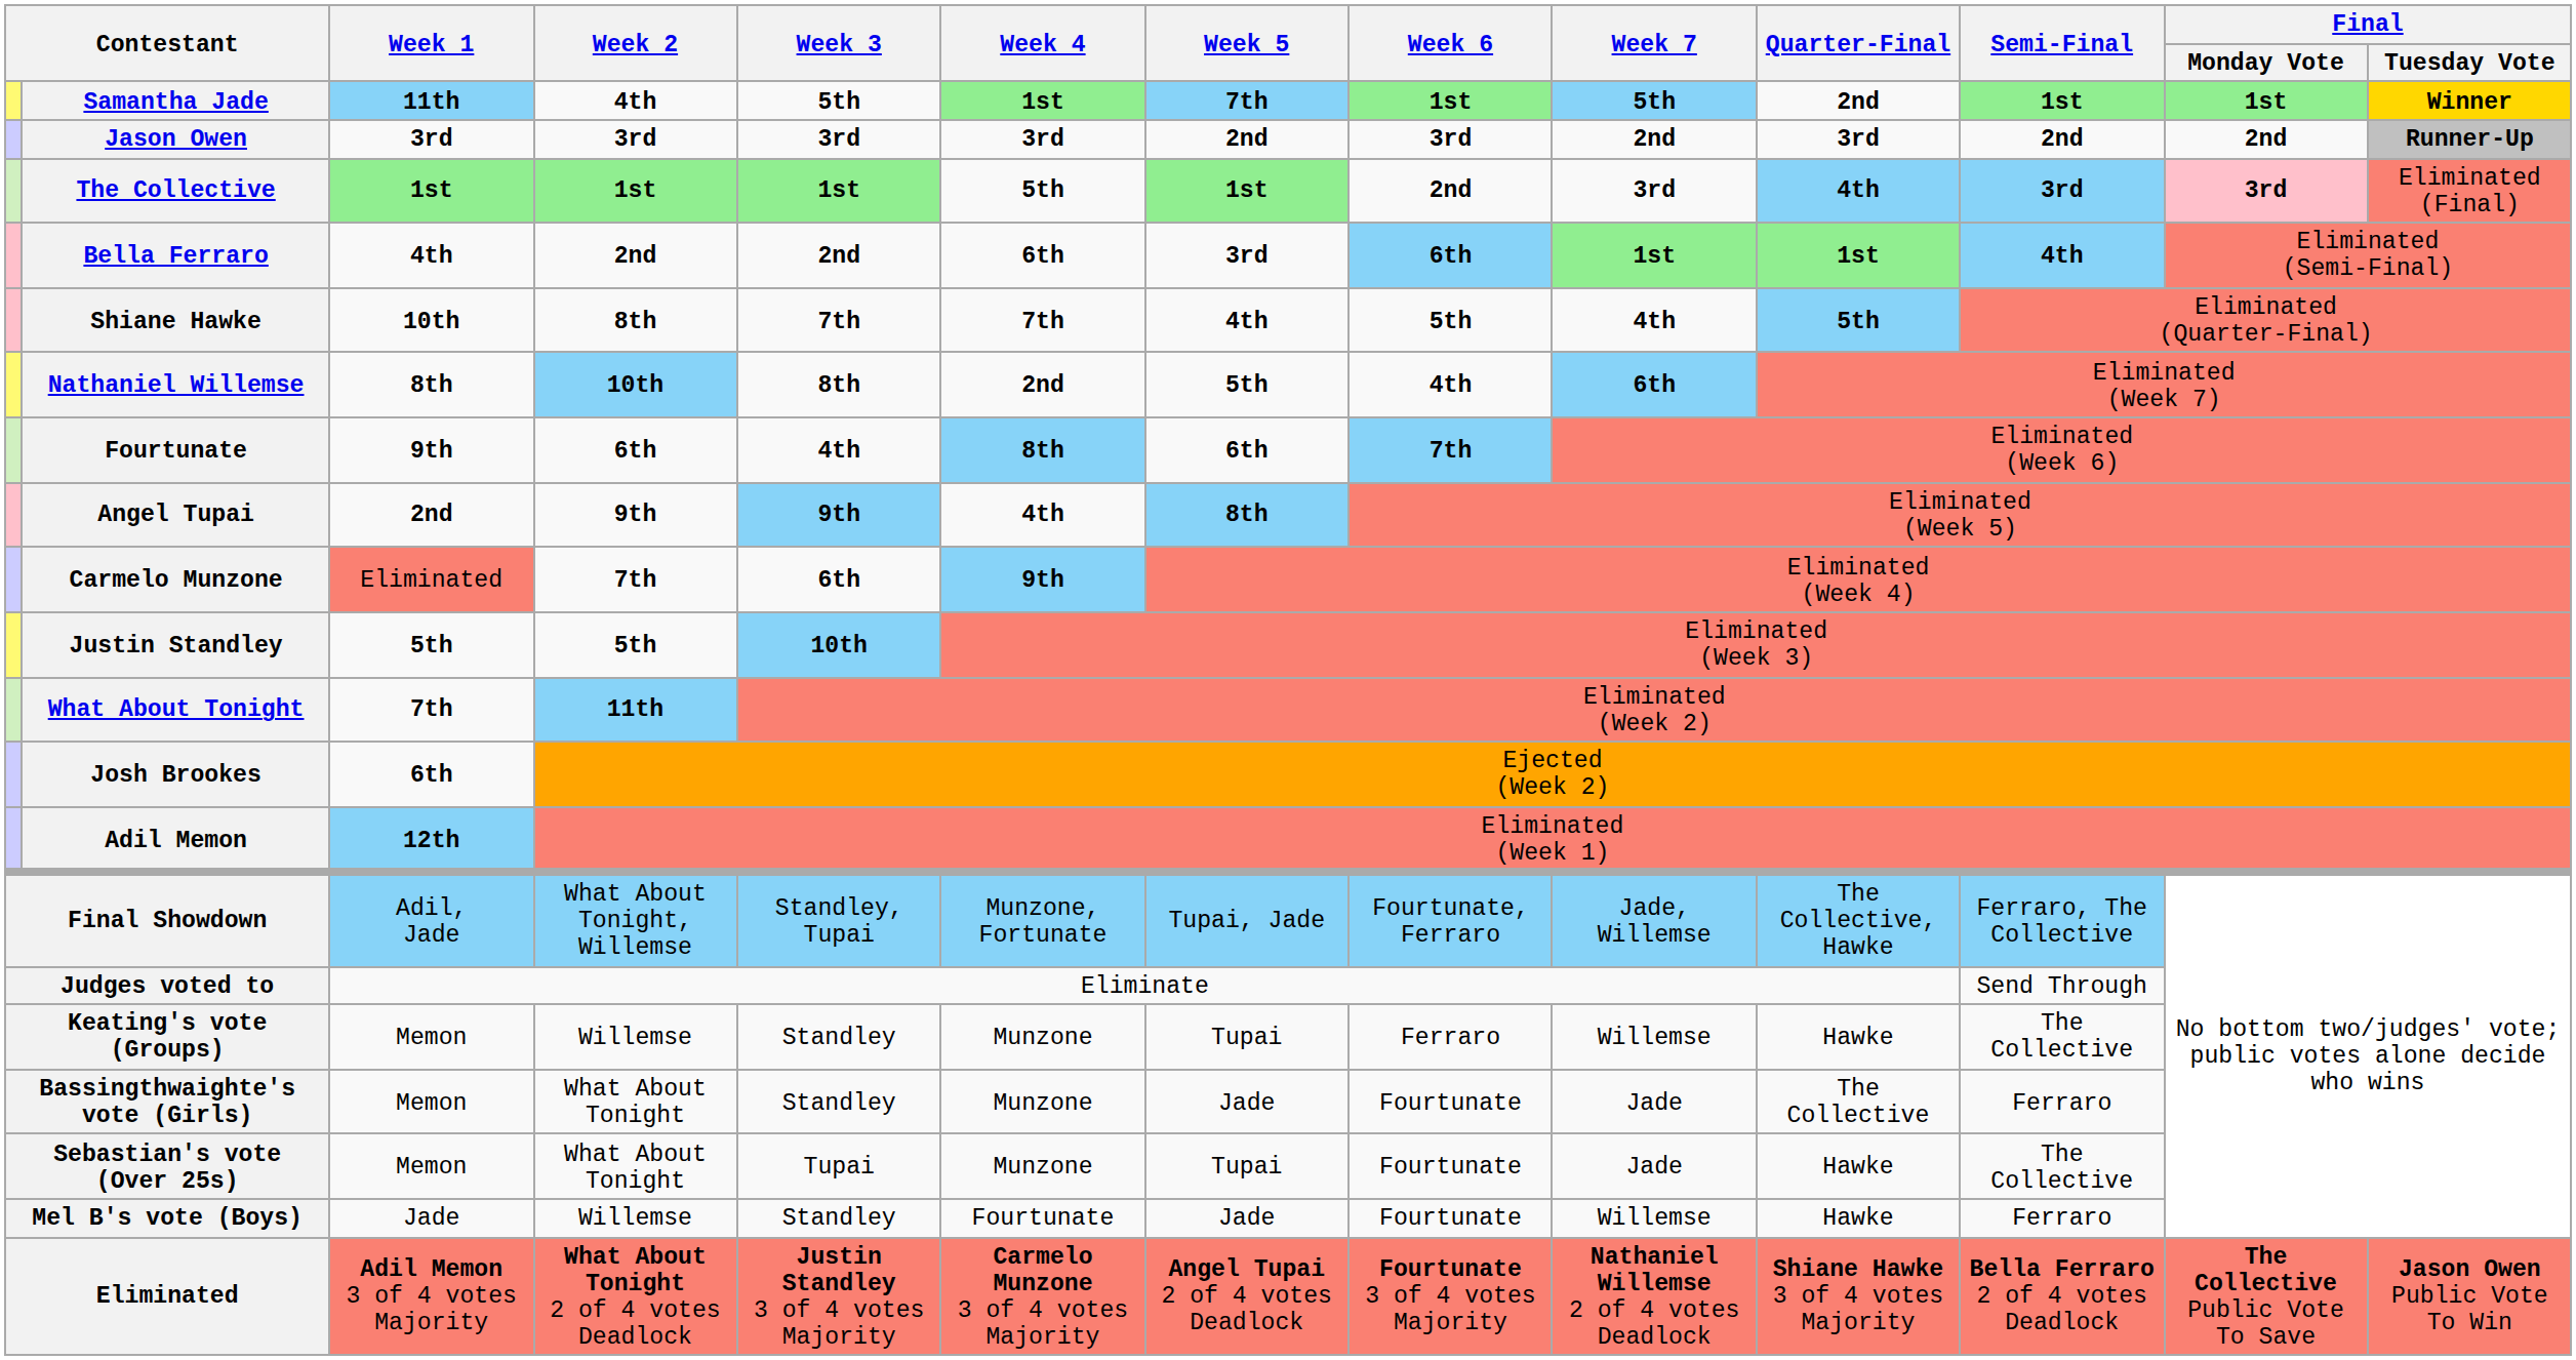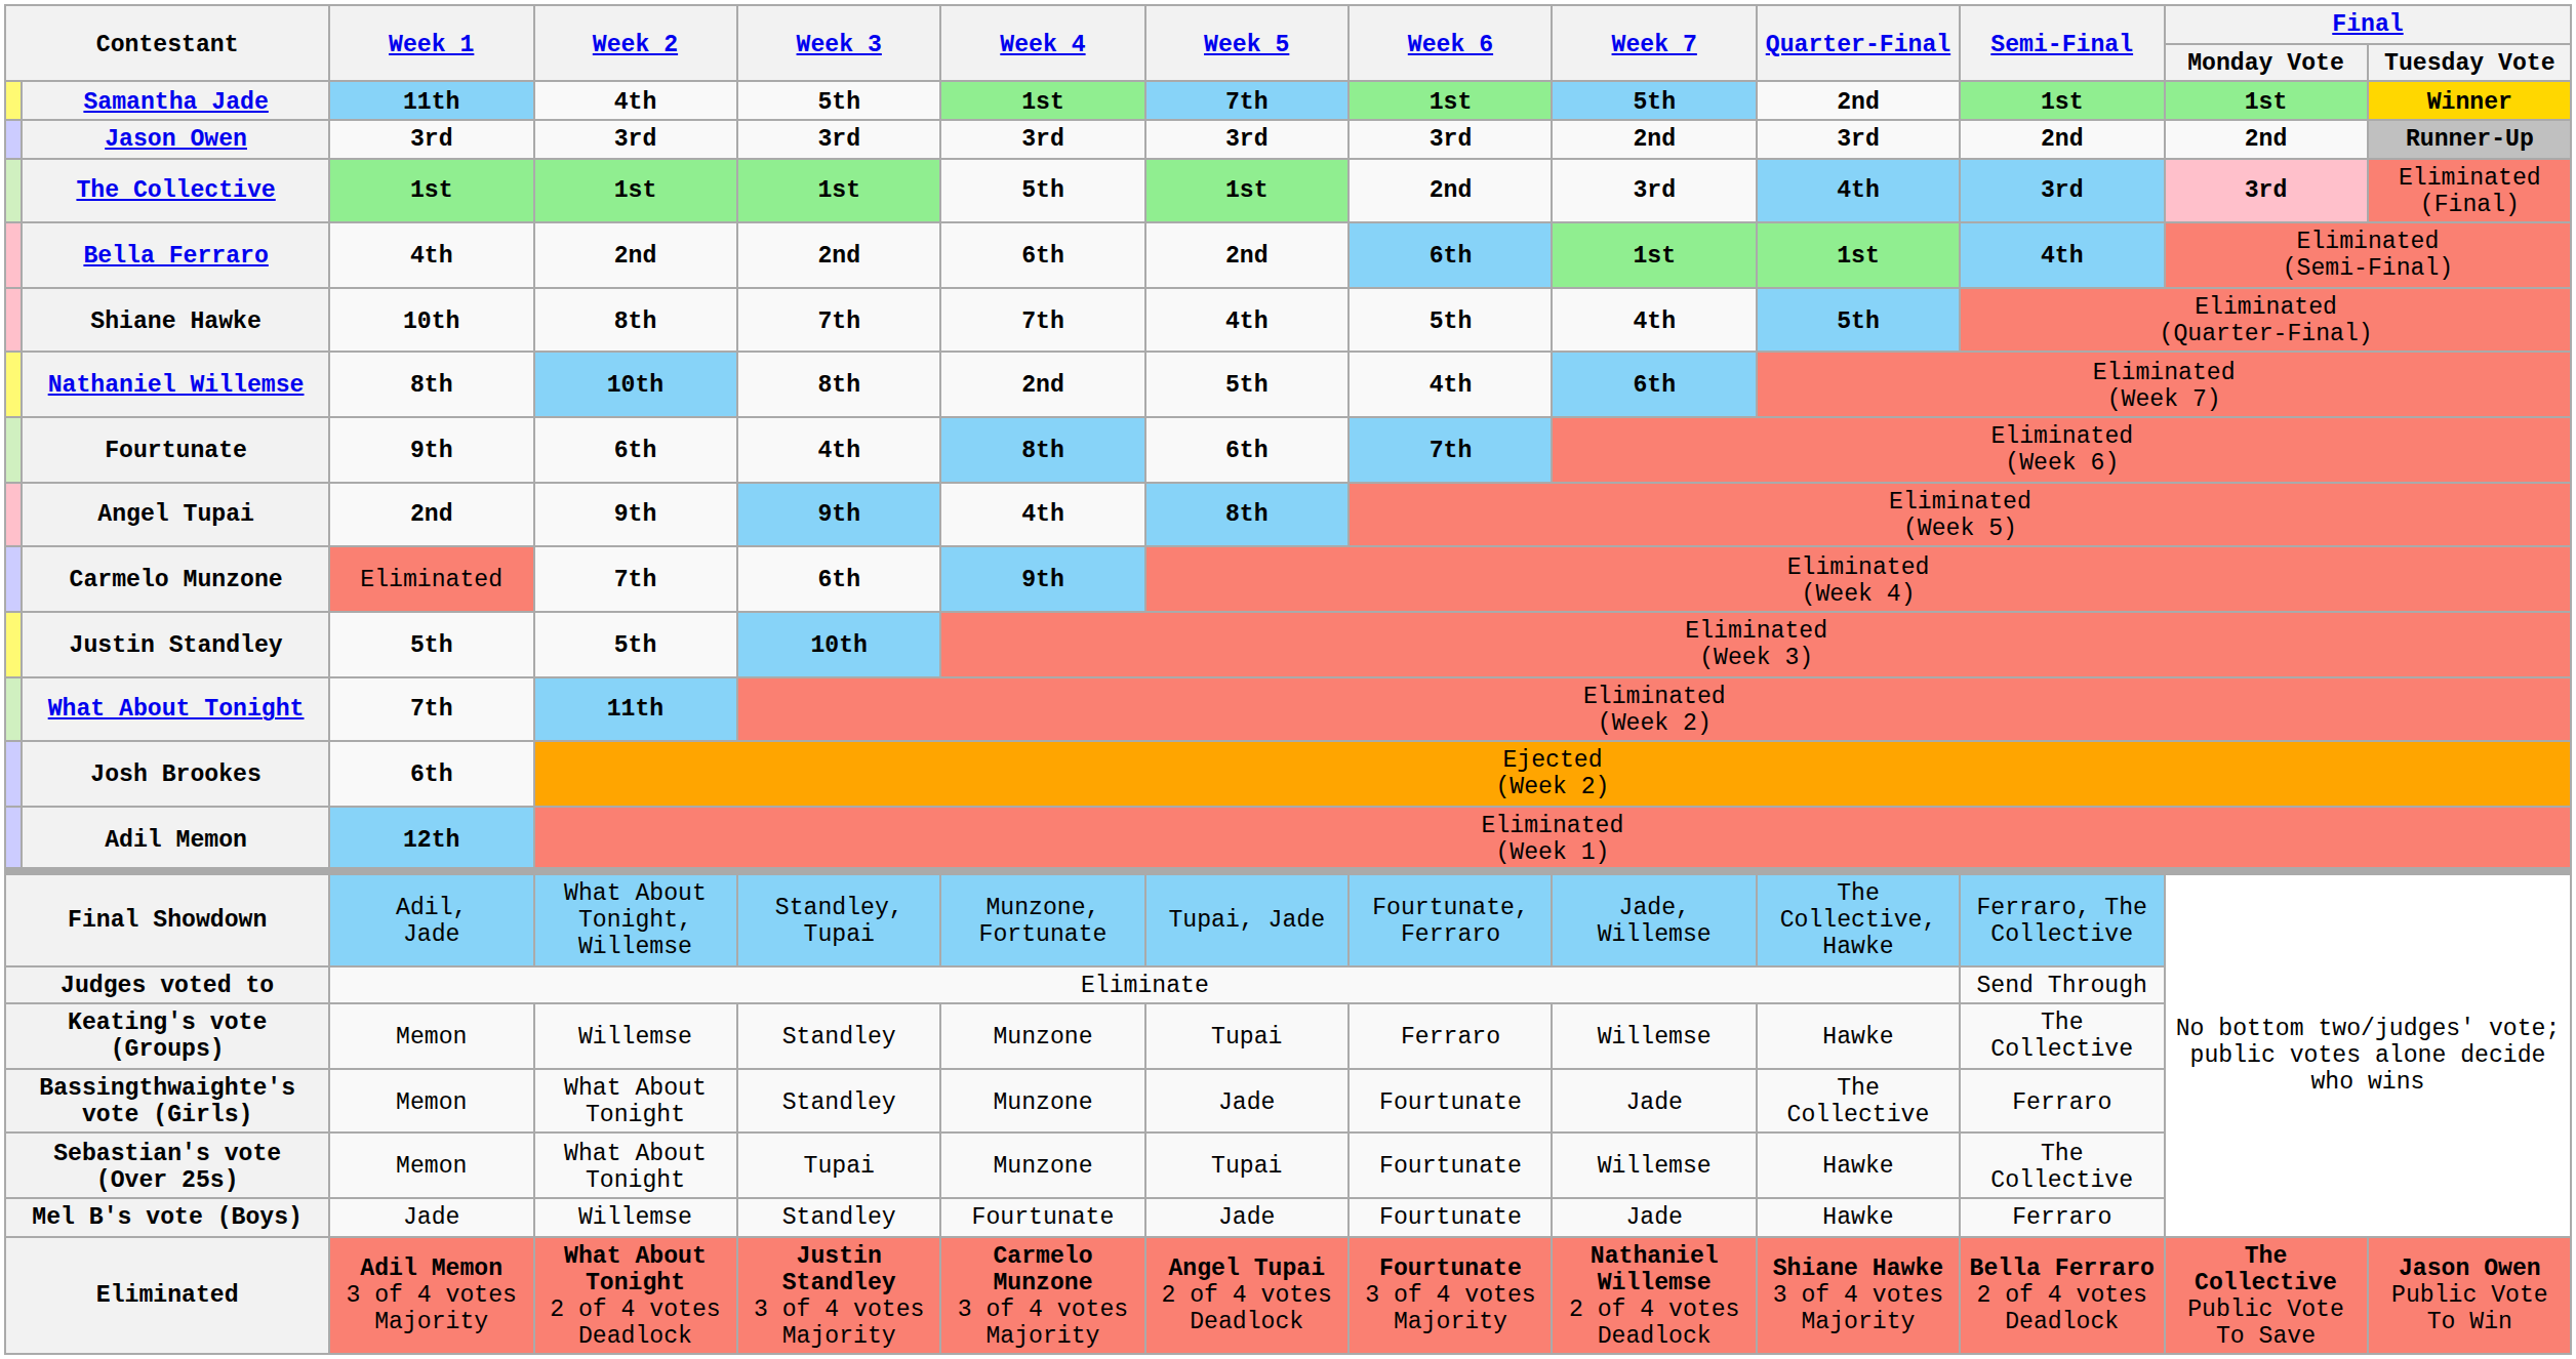Jason Owen | Week 5: 2nd -> 3rd
Bella Ferraro | Week 5: 3rd -> 2nd
Sebastian's vote (Over 25s) | Week 7: Jade -> Willemse
Mel B's vote (Boys) | Week 7: Willemse -> Jade
